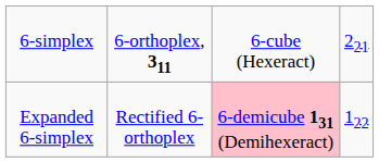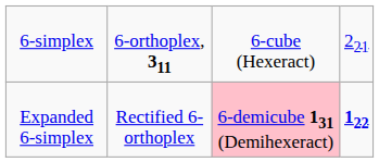Expanded 6-simplex | column 4: normal -> bold
